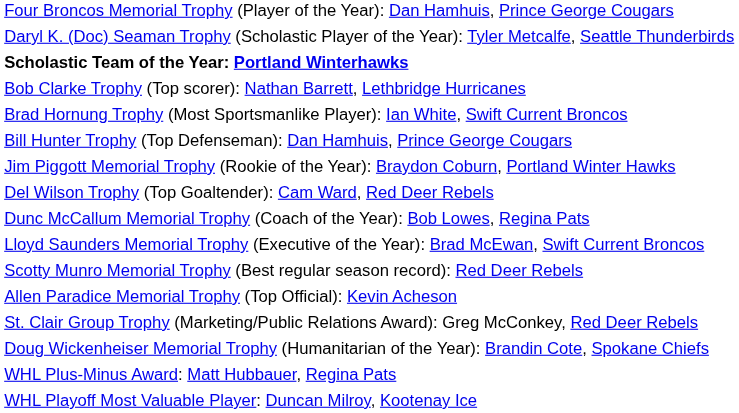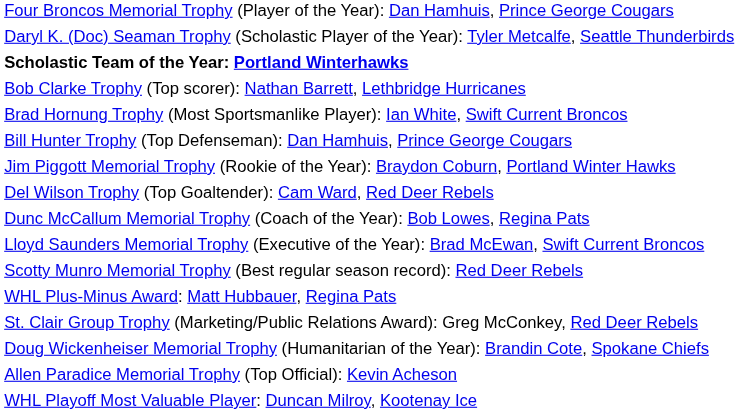row 12 | column 1: Allen Paradice Memorial Trophy (Top Official): Kevin Acheson -> WHL Plus-Minus Award: Matt Hubbauer, Regina Pats
row 15 | column 1: WHL Plus-Minus Award: Matt Hubbauer, Regina Pats -> Allen Paradice Memorial Trophy (Top Official): Kevin Acheson
